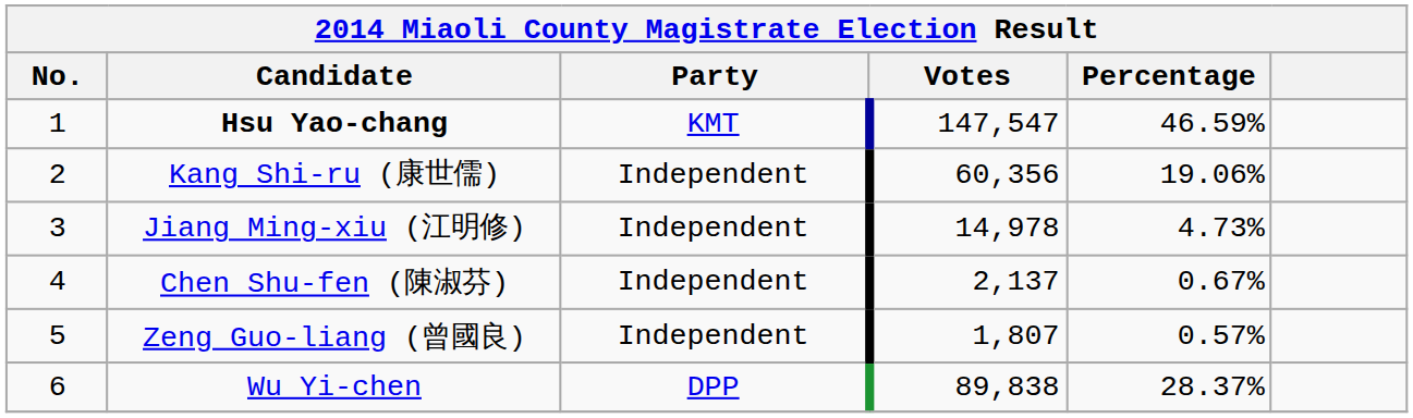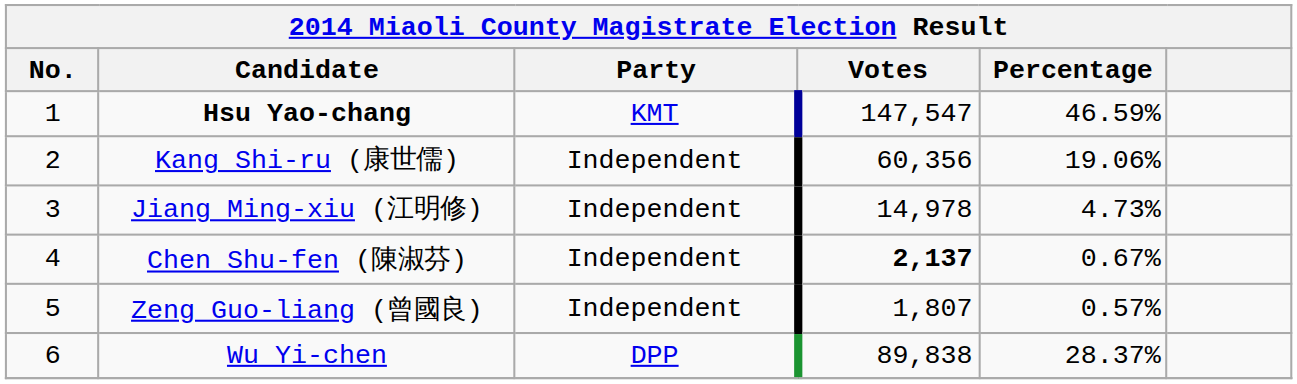Chen Shu-fen (陳淑芬) | Votes: normal -> bold
